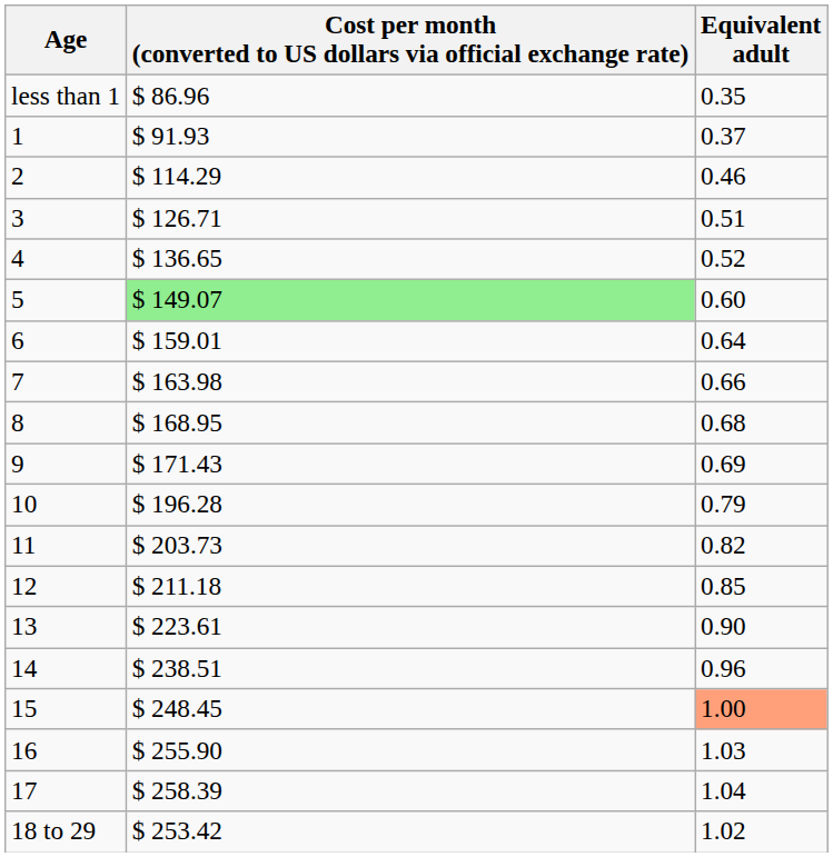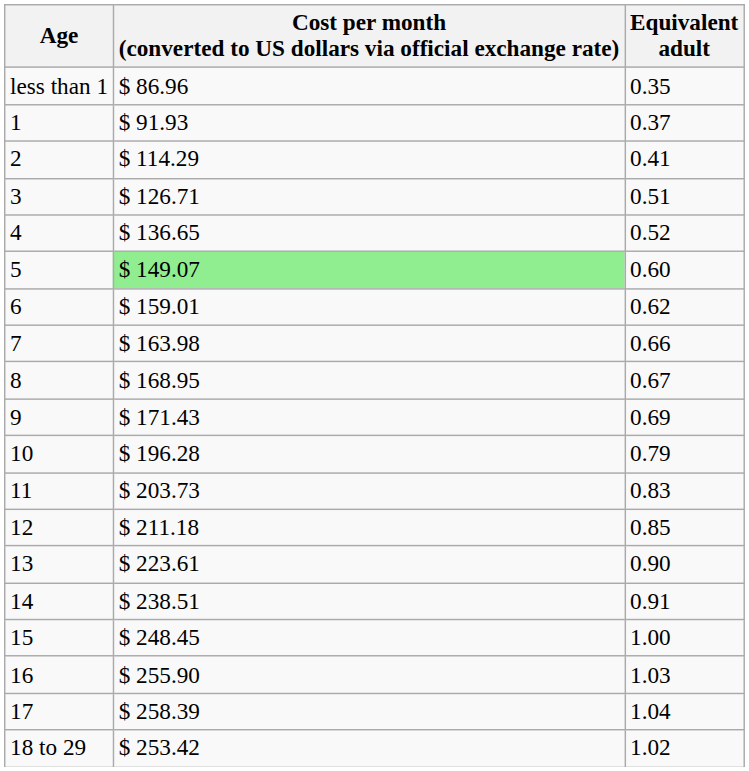2 | Equivalent adult: 0.46 -> 0.41
6 | Equivalent adult: 0.64 -> 0.62
8 | Equivalent adult: 0.68 -> 0.67
11 | Equivalent adult: 0.82 -> 0.83
14 | Equivalent adult: 0.96 -> 0.91
15 | Equivalent adult: lightsalmon background -> no background
